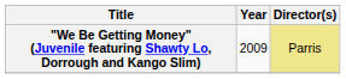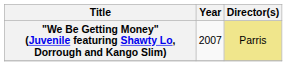row 2 | Year: 2009 -> 2007
